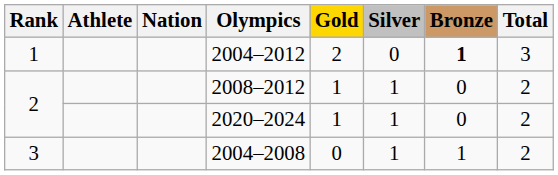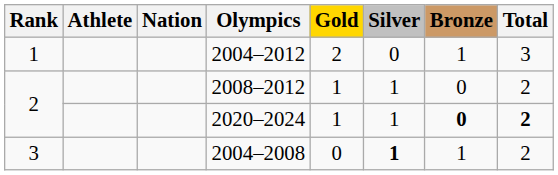2004–2012 | Bronze: bold -> normal
2020–2024 | Bronze: normal -> bold
2020–2024 | Total: normal -> bold
2004–2008 | Silver: normal -> bold
